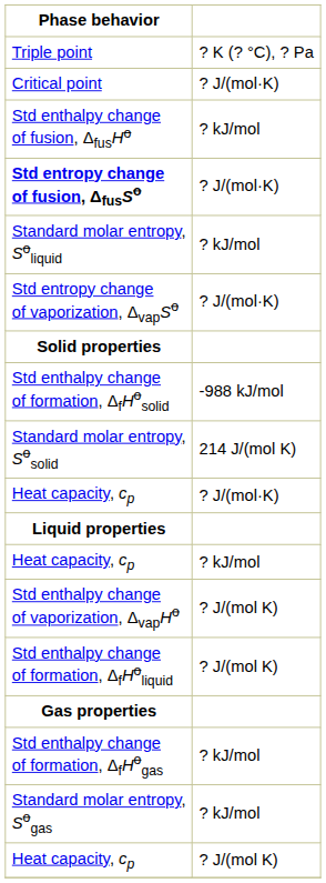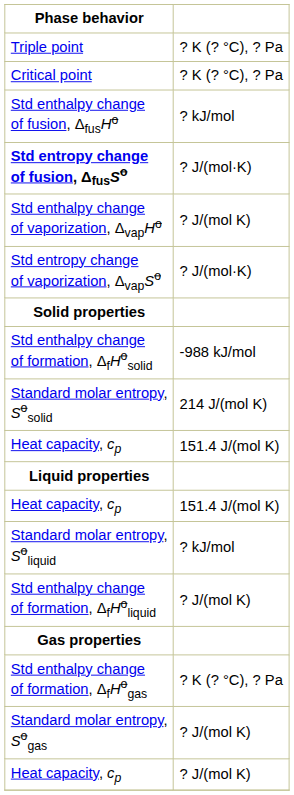row 3 | column 2: ? J/(mol·K) -> ? K (? °C), ? Pa
row 6 | Phase behavior: Standard molar entropy, Soliquid -> Std enthalpy change of vaporization, ΔvapHo
row 6 | column 2: ? kJ/mol -> ? J/(mol K)
row 11 | column 2: ? J/(mol·K) -> 151.4 J/(mol K)
row 13 | column 2: ? kJ/mol -> 151.4 J/(mol K)
row 14 | Phase behavior: Std enthalpy change of vaporization, ΔvapHo -> Standard molar entropy, Soliquid
row 14 | column 2: ? J/(mol K) -> ? kJ/mol
row 17 | column 2: ? kJ/mol -> ? K (? °C), ? Pa
row 18 | column 2: ? kJ/mol -> ? J/(mol K)
